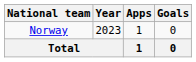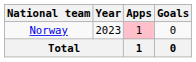Norway | Apps: no background -> pink background
